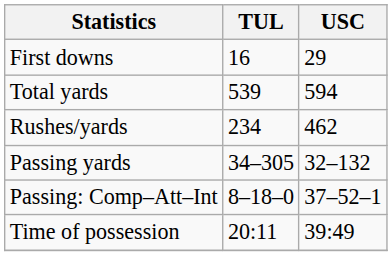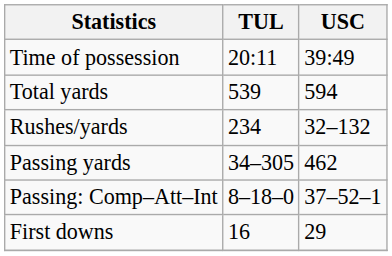rows swapped: First downs <-> Time of possession
Rushes/yards | USC: 462 -> 32–132
Passing yards | USC: 32–132 -> 462
